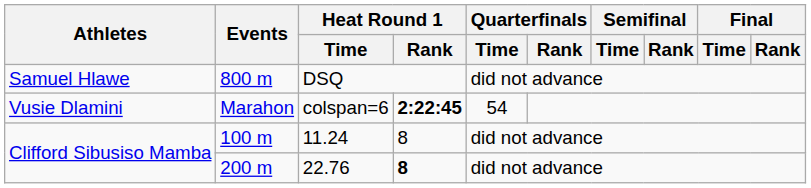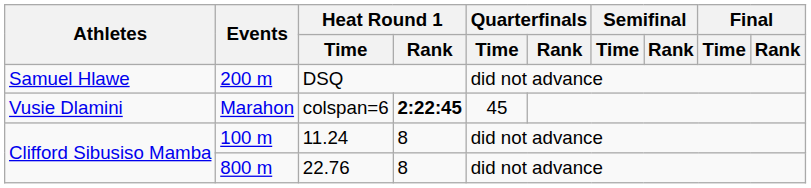DSQ | Events: 800 m -> 200 m
colspan=6 | Quarterfinals / Time: 54 -> 45
22.76 | Events: 200 m -> 800 m
22.76 | Heat Round 1 / Rank: bold -> normal
